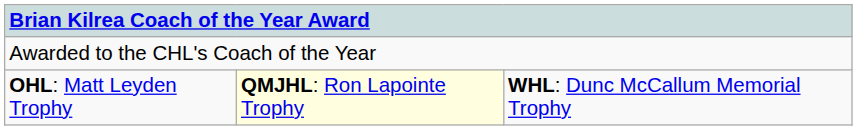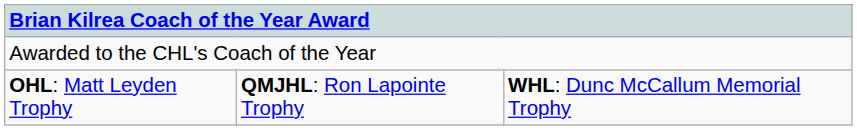OHL: Matt Leyden Trophy | column 2: lightyellow background -> no background
